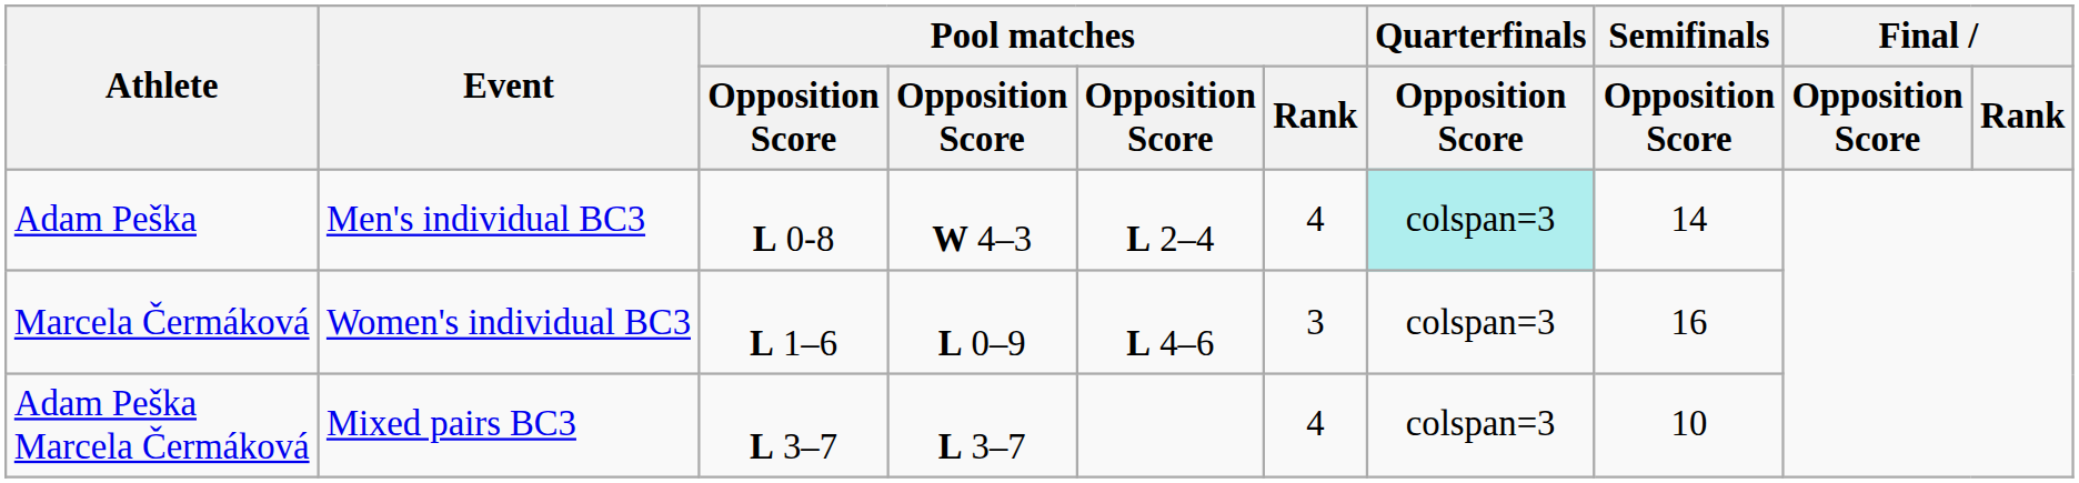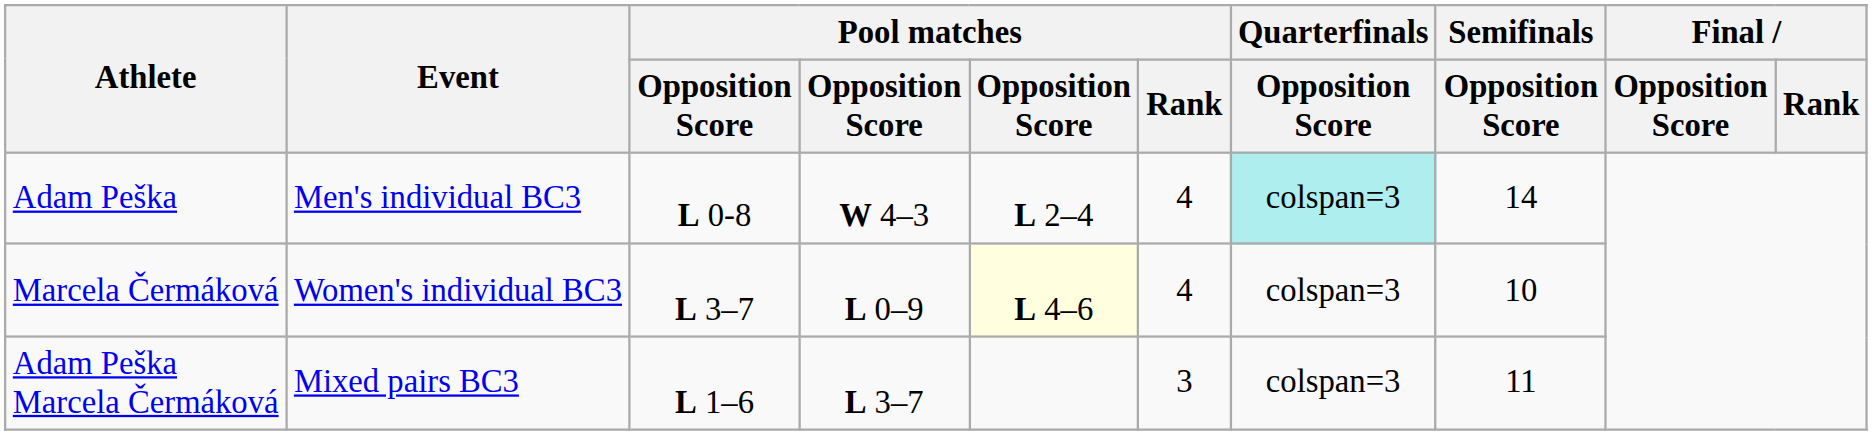Marcela Čermáková | column 3: L 1–6 -> L 3–7
Marcela Čermáková | column 5: no background -> lightyellow background
Marcela Čermáková | Pool matches / Rank: 3 -> 4
Marcela Čermáková | Semifinals / Opposition Score: 16 -> 10
Adam Peška Marcela Čermáková | column 3: L 3–7 -> L 1–6
Adam Peška Marcela Čermáková | Pool matches / Rank: 4 -> 3
Adam Peška Marcela Čermáková | Semifinals / Opposition Score: 10 -> 11
